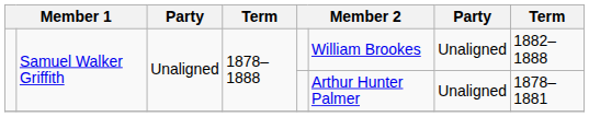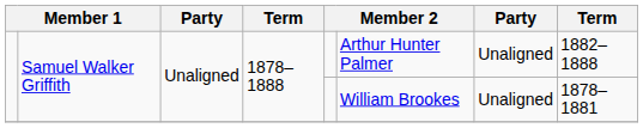row 2 | column 6: William Brookes -> Arthur Hunter Palmer
row 3 | column 6: Arthur Hunter Palmer -> William Brookes
